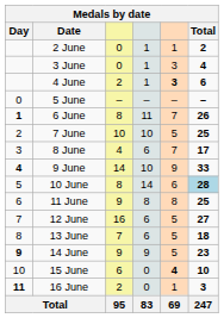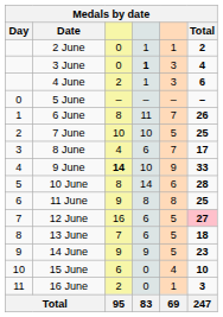3 June | column 4: normal -> bold
4 June | column 5: bold -> normal
6 June | Day: bold -> normal
9 June | Day: bold -> normal
9 June | column 3: normal -> bold
10 June | Total: lightblue background -> no background
12 June | Total: no background -> pink background
14 June | Day: bold -> normal
15 June | column 5: bold -> normal
16 June | Day: bold -> normal
